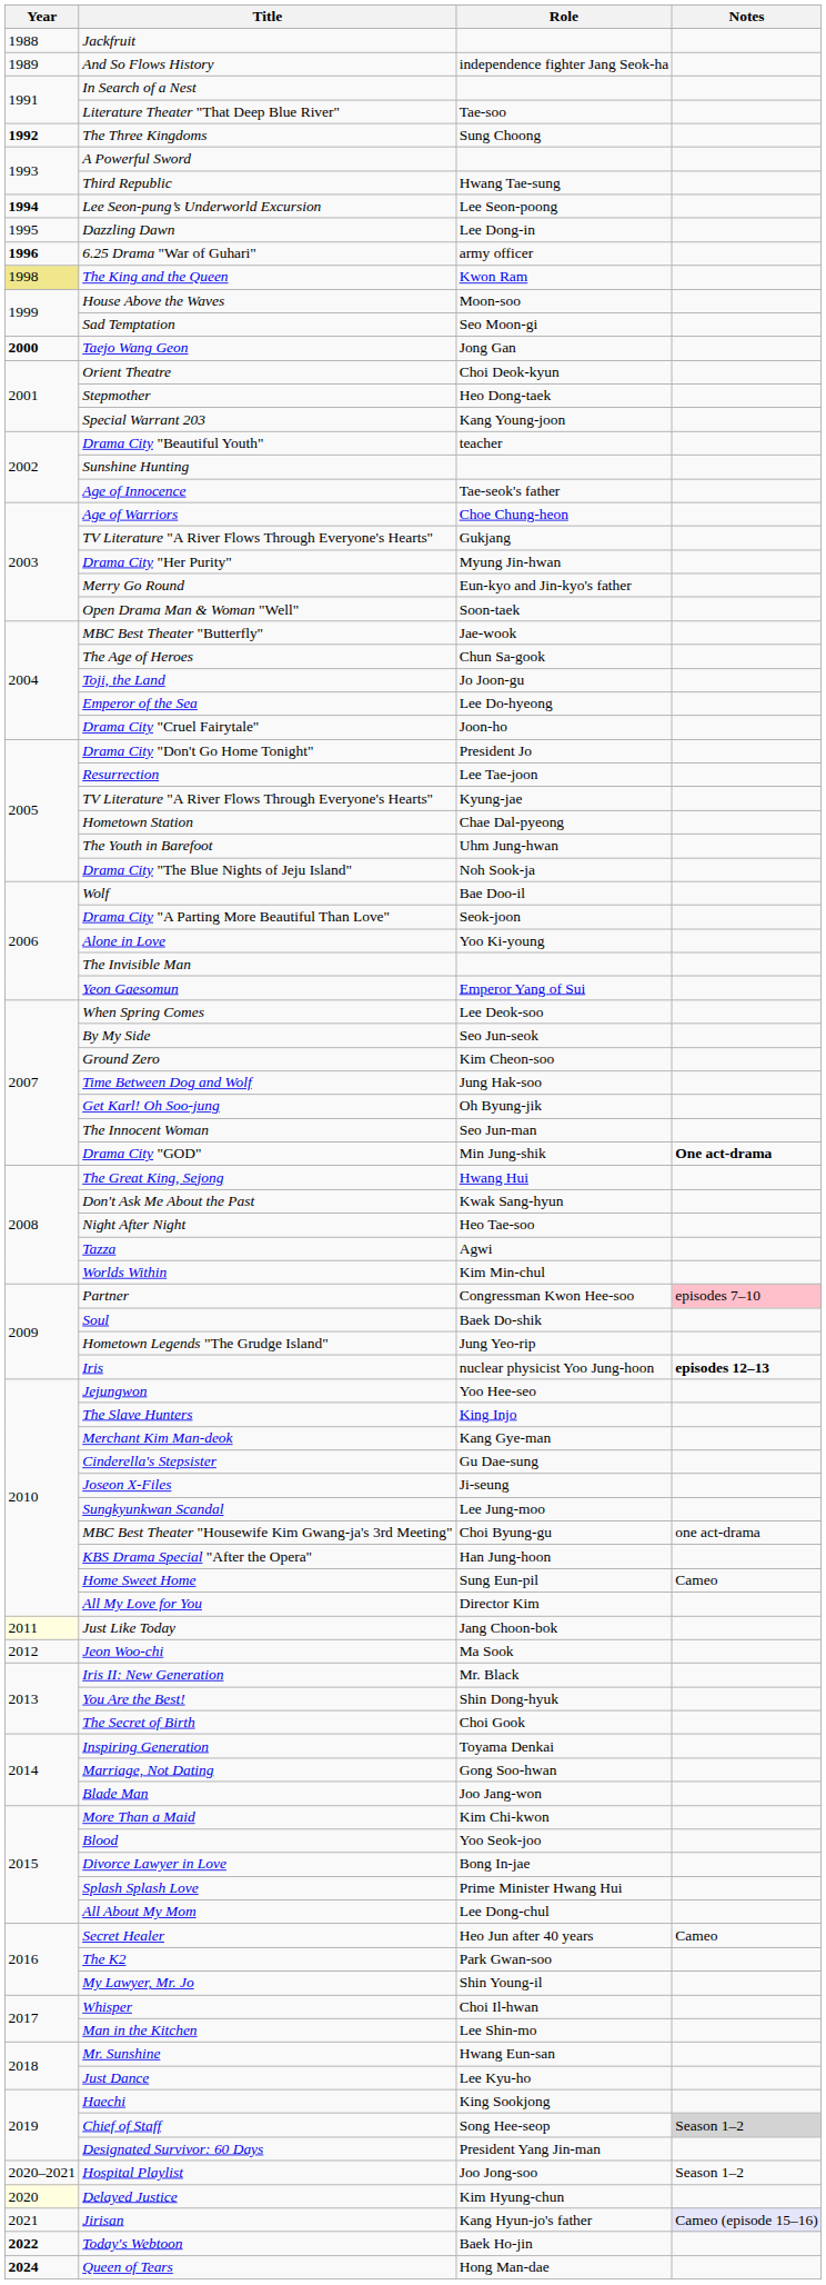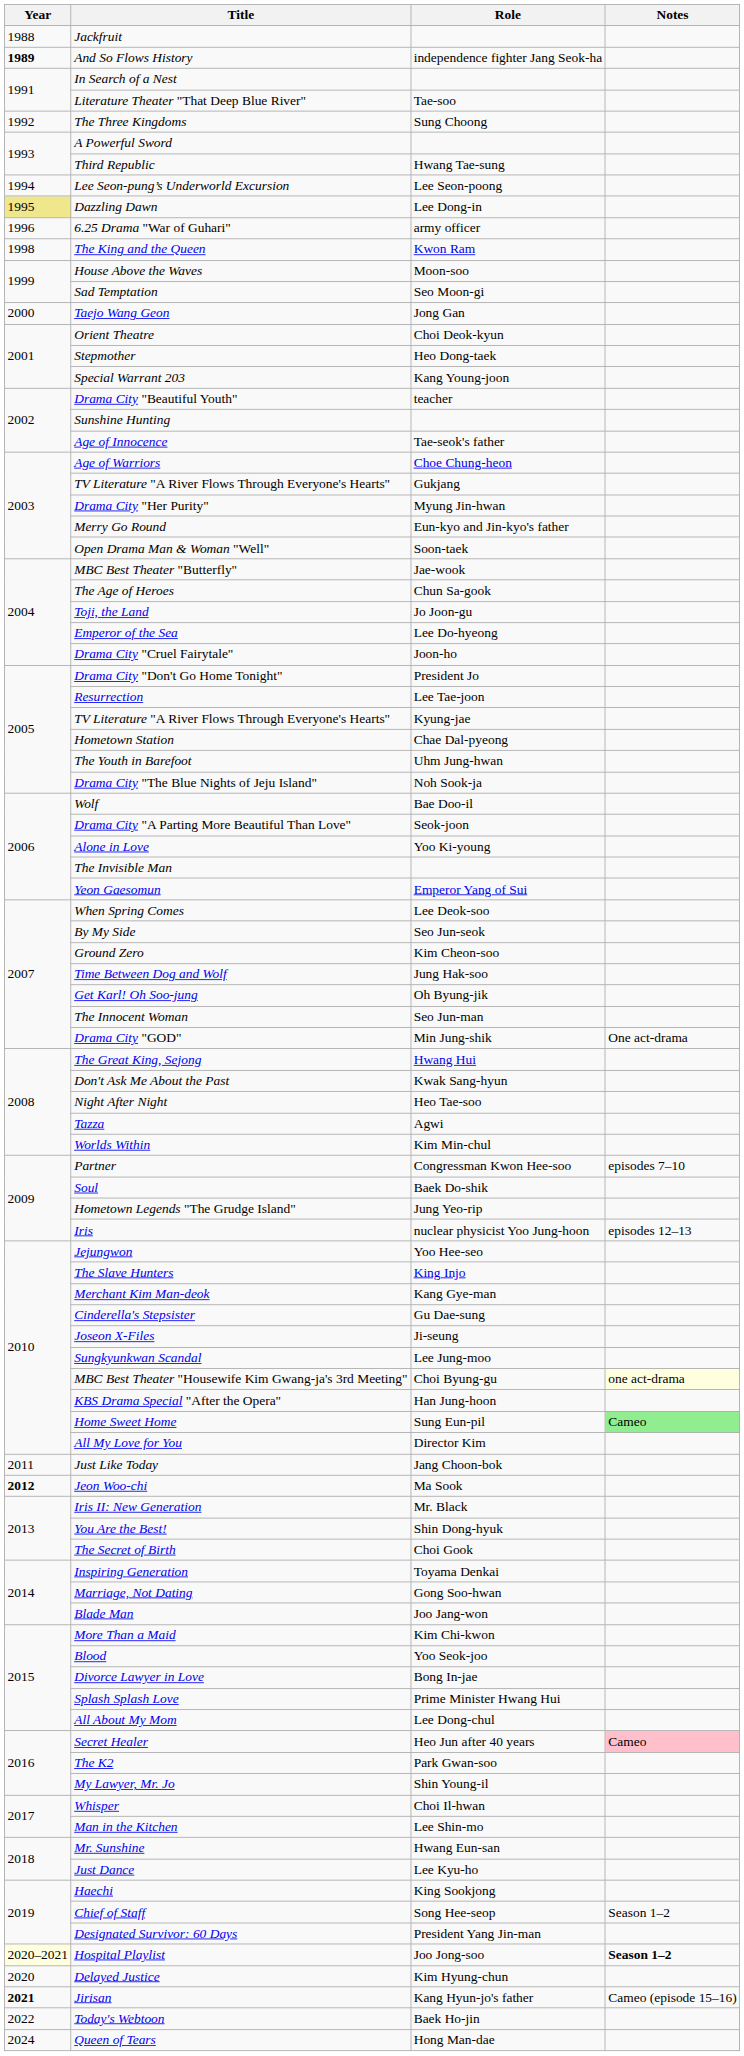And So Flows History | Year: normal -> bold
The Three Kingdoms | Year: bold -> normal
Lee Seon-pung’s Underworld Excursion | Year: bold -> normal
Dazzling Dawn | Year: no background -> khaki background
6.25 Drama "War of Guhari" | Year: bold -> normal
The King and the Queen | Year: khaki background -> no background
Taejo Wang Geon | Year: bold -> normal
Drama City "GOD" | Notes: bold -> normal
Partner | Notes: pink background -> no background
Iris | Notes: bold -> normal
MBC Best Theater "Housewife Kim Gwang-ja's 3rd Meeting" | Notes: no background -> lightyellow background
Home Sweet Home | Notes: no background -> lightgreen background
Just Like Today | Year: lightyellow background -> no background
Jeon Woo-chi | Year: normal -> bold
Secret Healer | Notes: no background -> pink background
Chief of Staff | Notes: lightgrey background -> no background
Hospital Playlist | Year: no background -> lightyellow background
Hospital Playlist | Notes: normal -> bold
Delayed Justice | Year: lightyellow background -> no background
Jirisan | Year: normal -> bold
Jirisan | Notes: lavender background -> no background
Today's Webtoon | Year: bold -> normal
Queen of Tears | Year: bold -> normal
